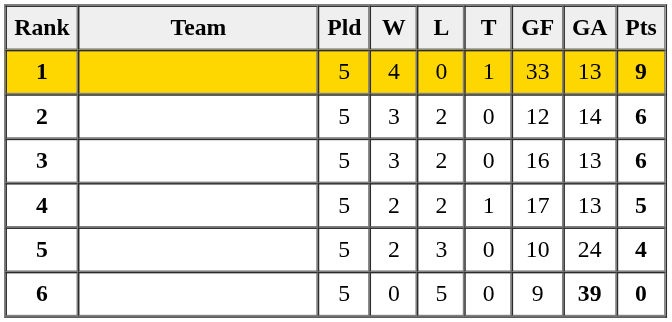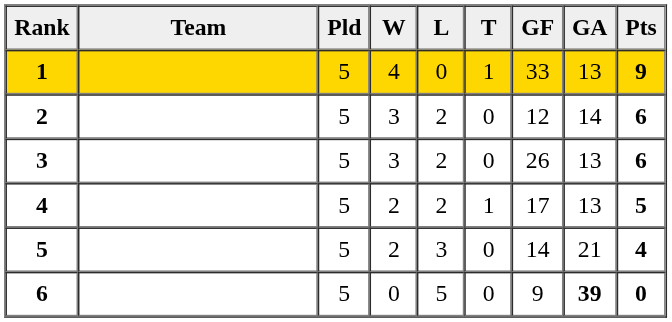row 4 | GF: 16 -> 26
row 6 | GF: 10 -> 14
row 6 | GA: 24 -> 21
